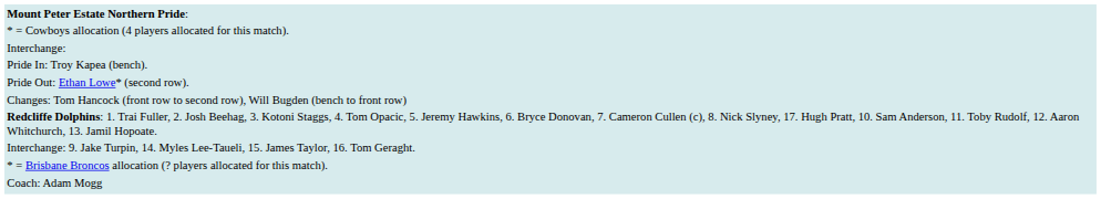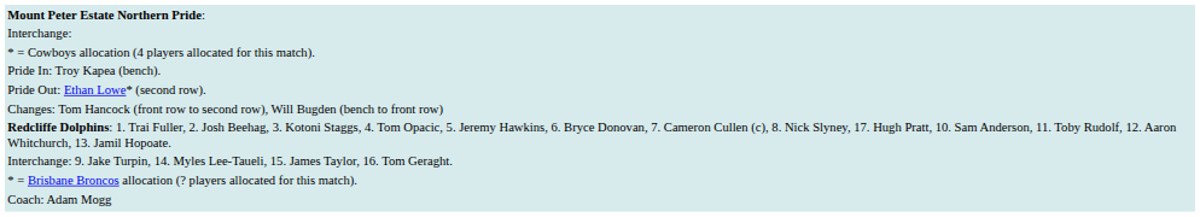row 2 | column 1: * = Cowboys allocation (4 players allocated for this match). -> Interchange:
row 3 | column 1: Interchange: -> * = Cowboys allocation (4 players allocated for this match).
